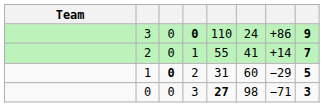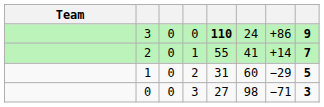row 2 | column 4: bold -> normal
row 2 | column 5: normal -> bold
row 4 | column 3: bold -> normal
row 5 | column 5: bold -> normal
